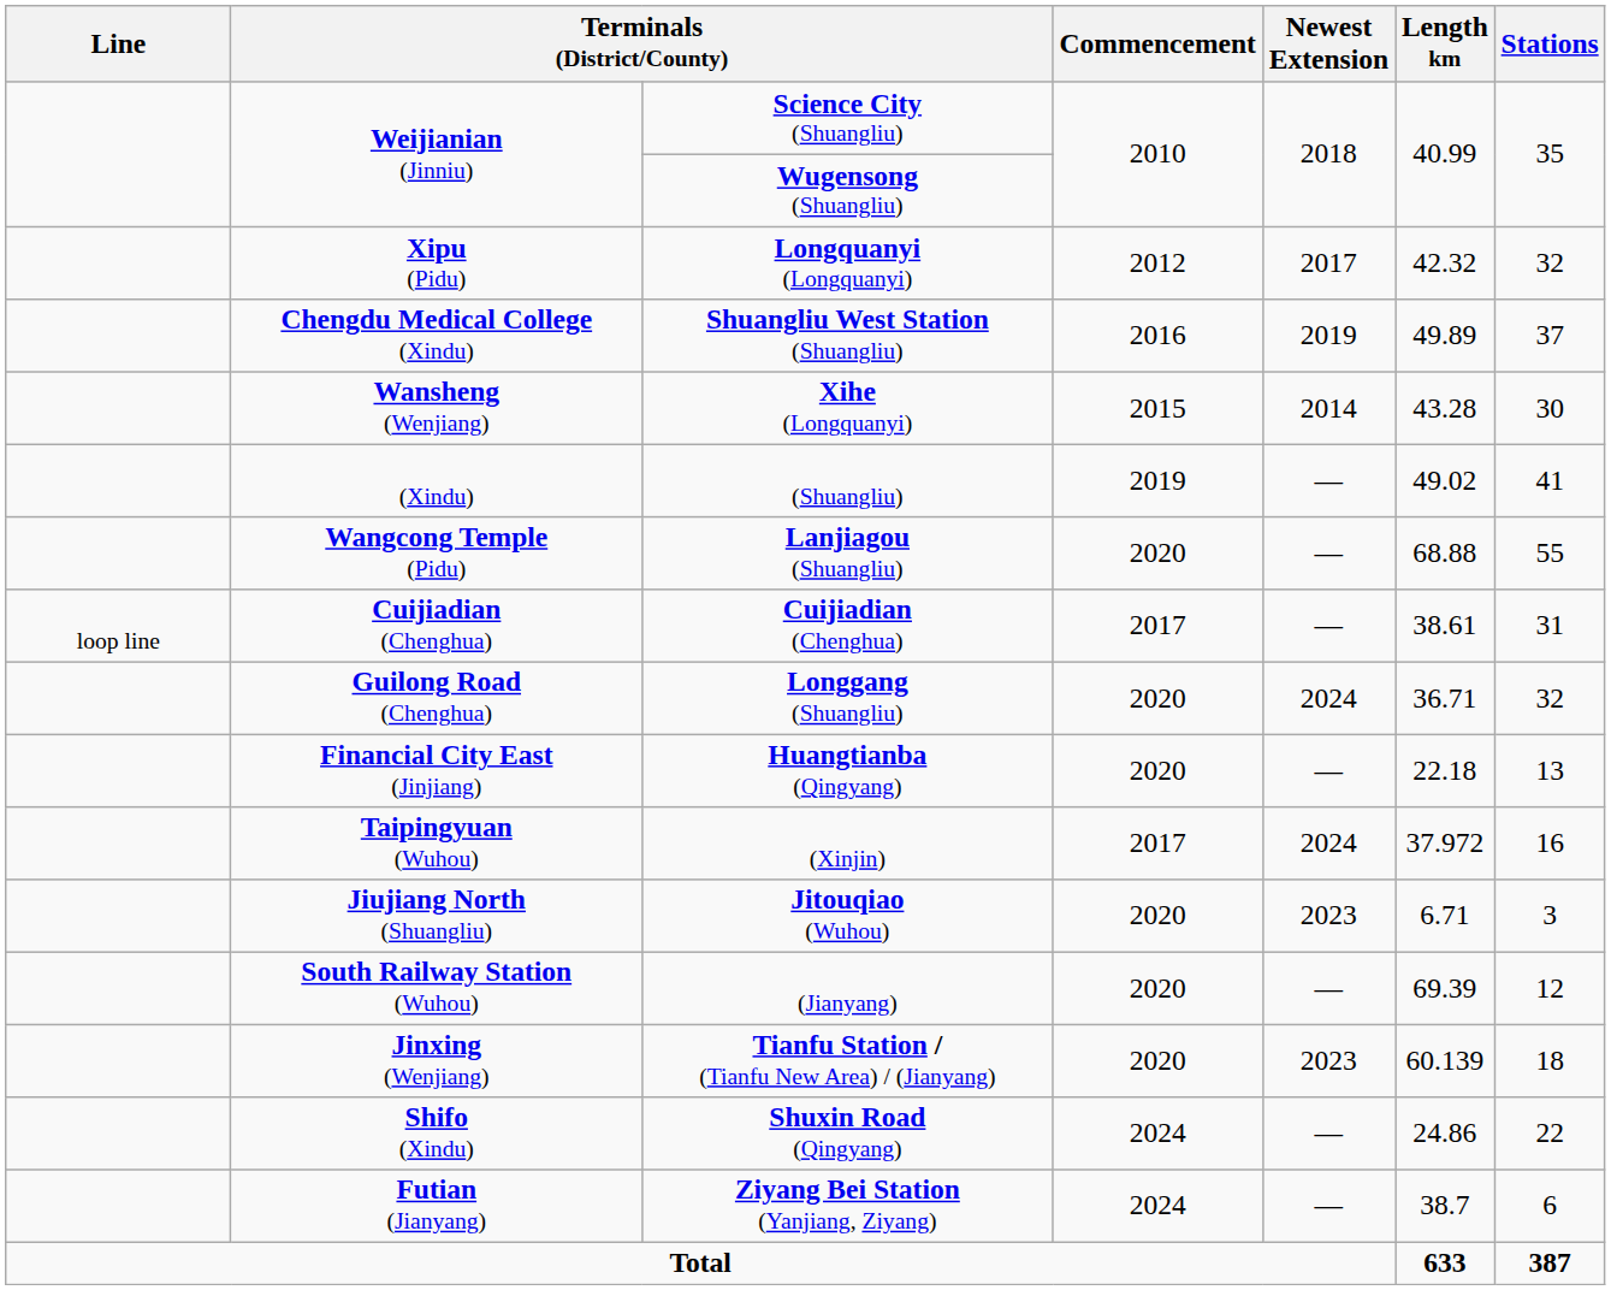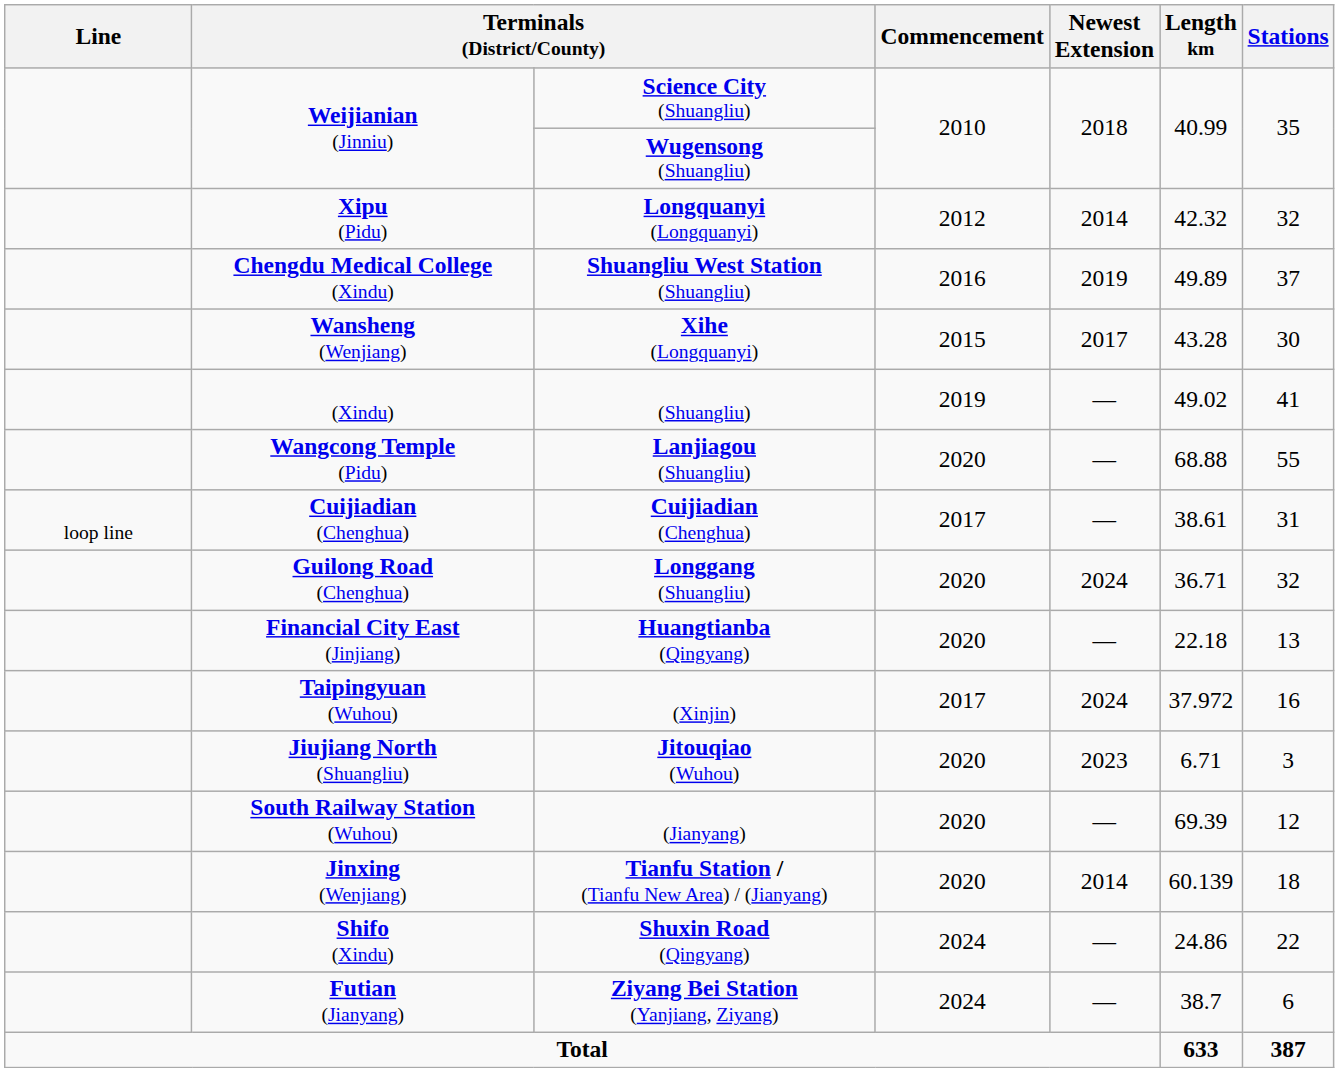Longquanyi (Longquanyi) | Newest Extension: 2017 -> 2014
Xihe (Longquanyi) | Newest Extension: 2014 -> 2017
Tianfu Station / (Tianfu New Area) / (Jianyang) | Newest Extension: 2023 -> 2014
